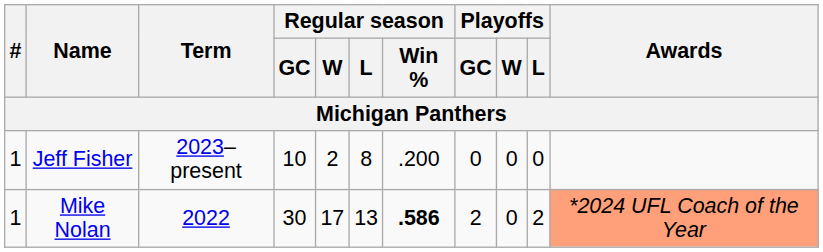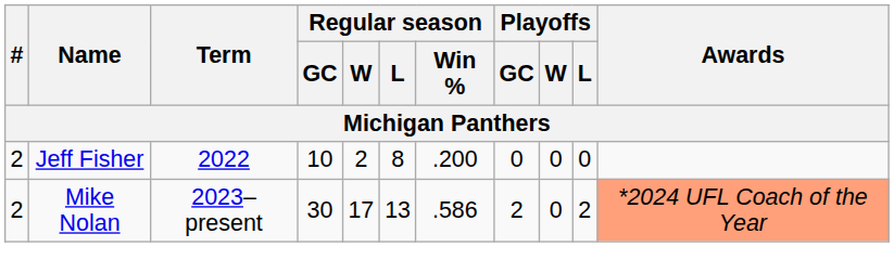Jeff Fisher | #: 1 -> 2
Jeff Fisher | Term: 2023–present -> 2022
Mike Nolan | #: 1 -> 2
Mike Nolan | Term: 2022 -> 2023–present
Mike Nolan | Regular season / Win %: bold -> normal
